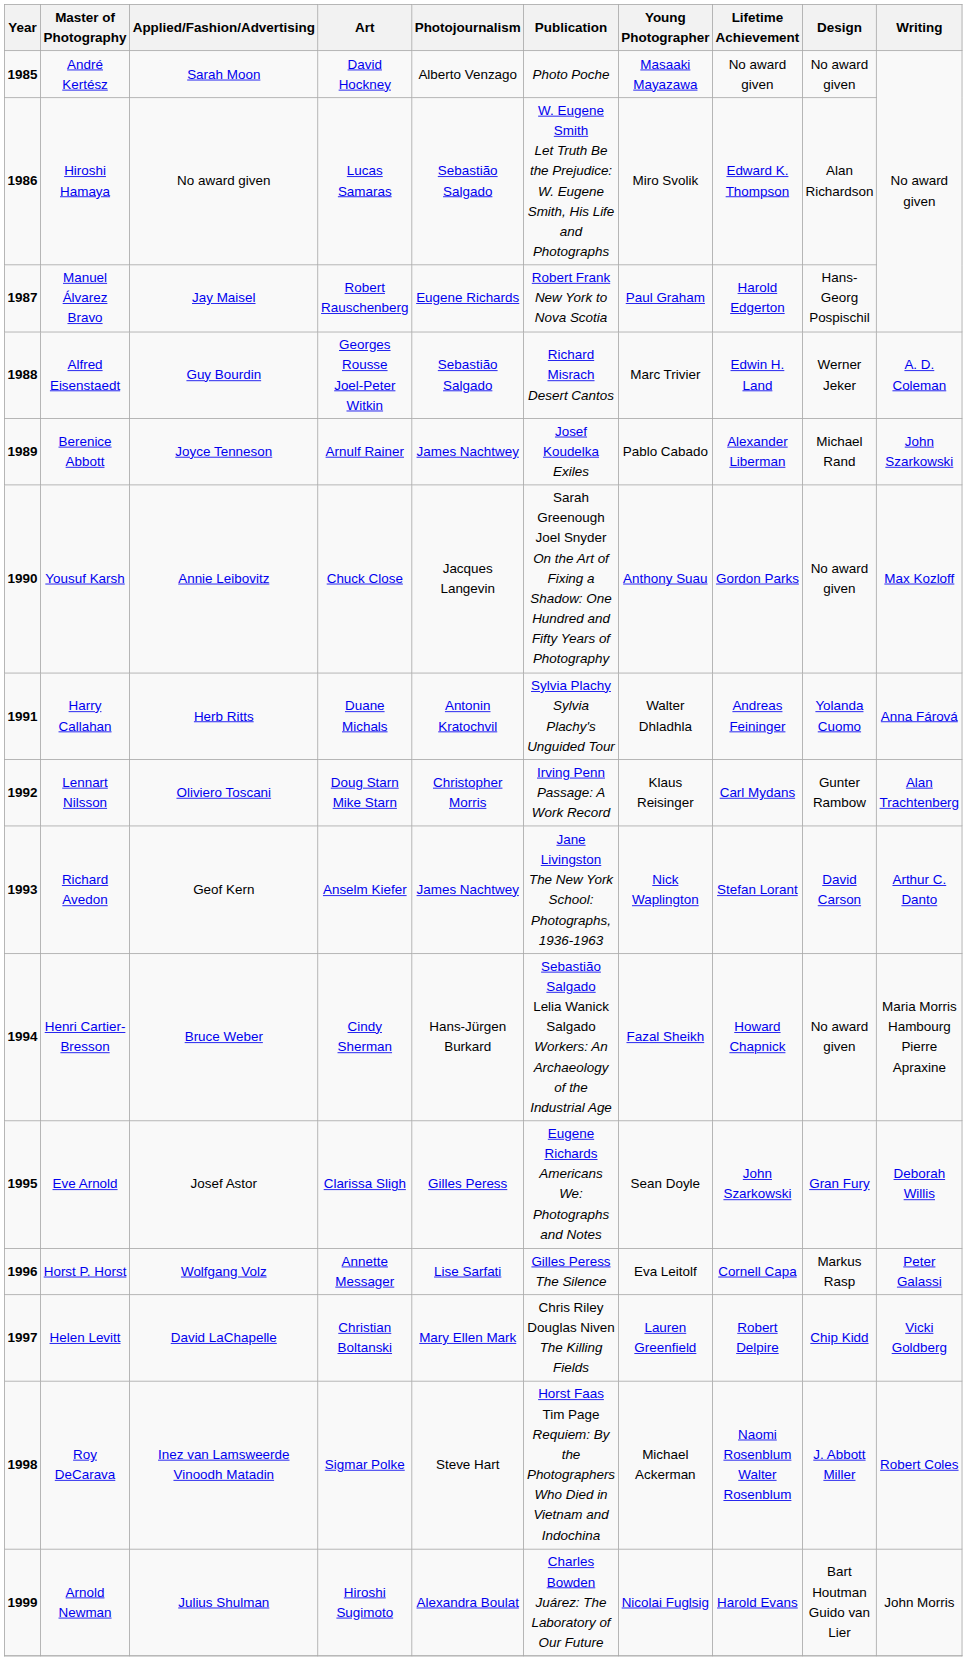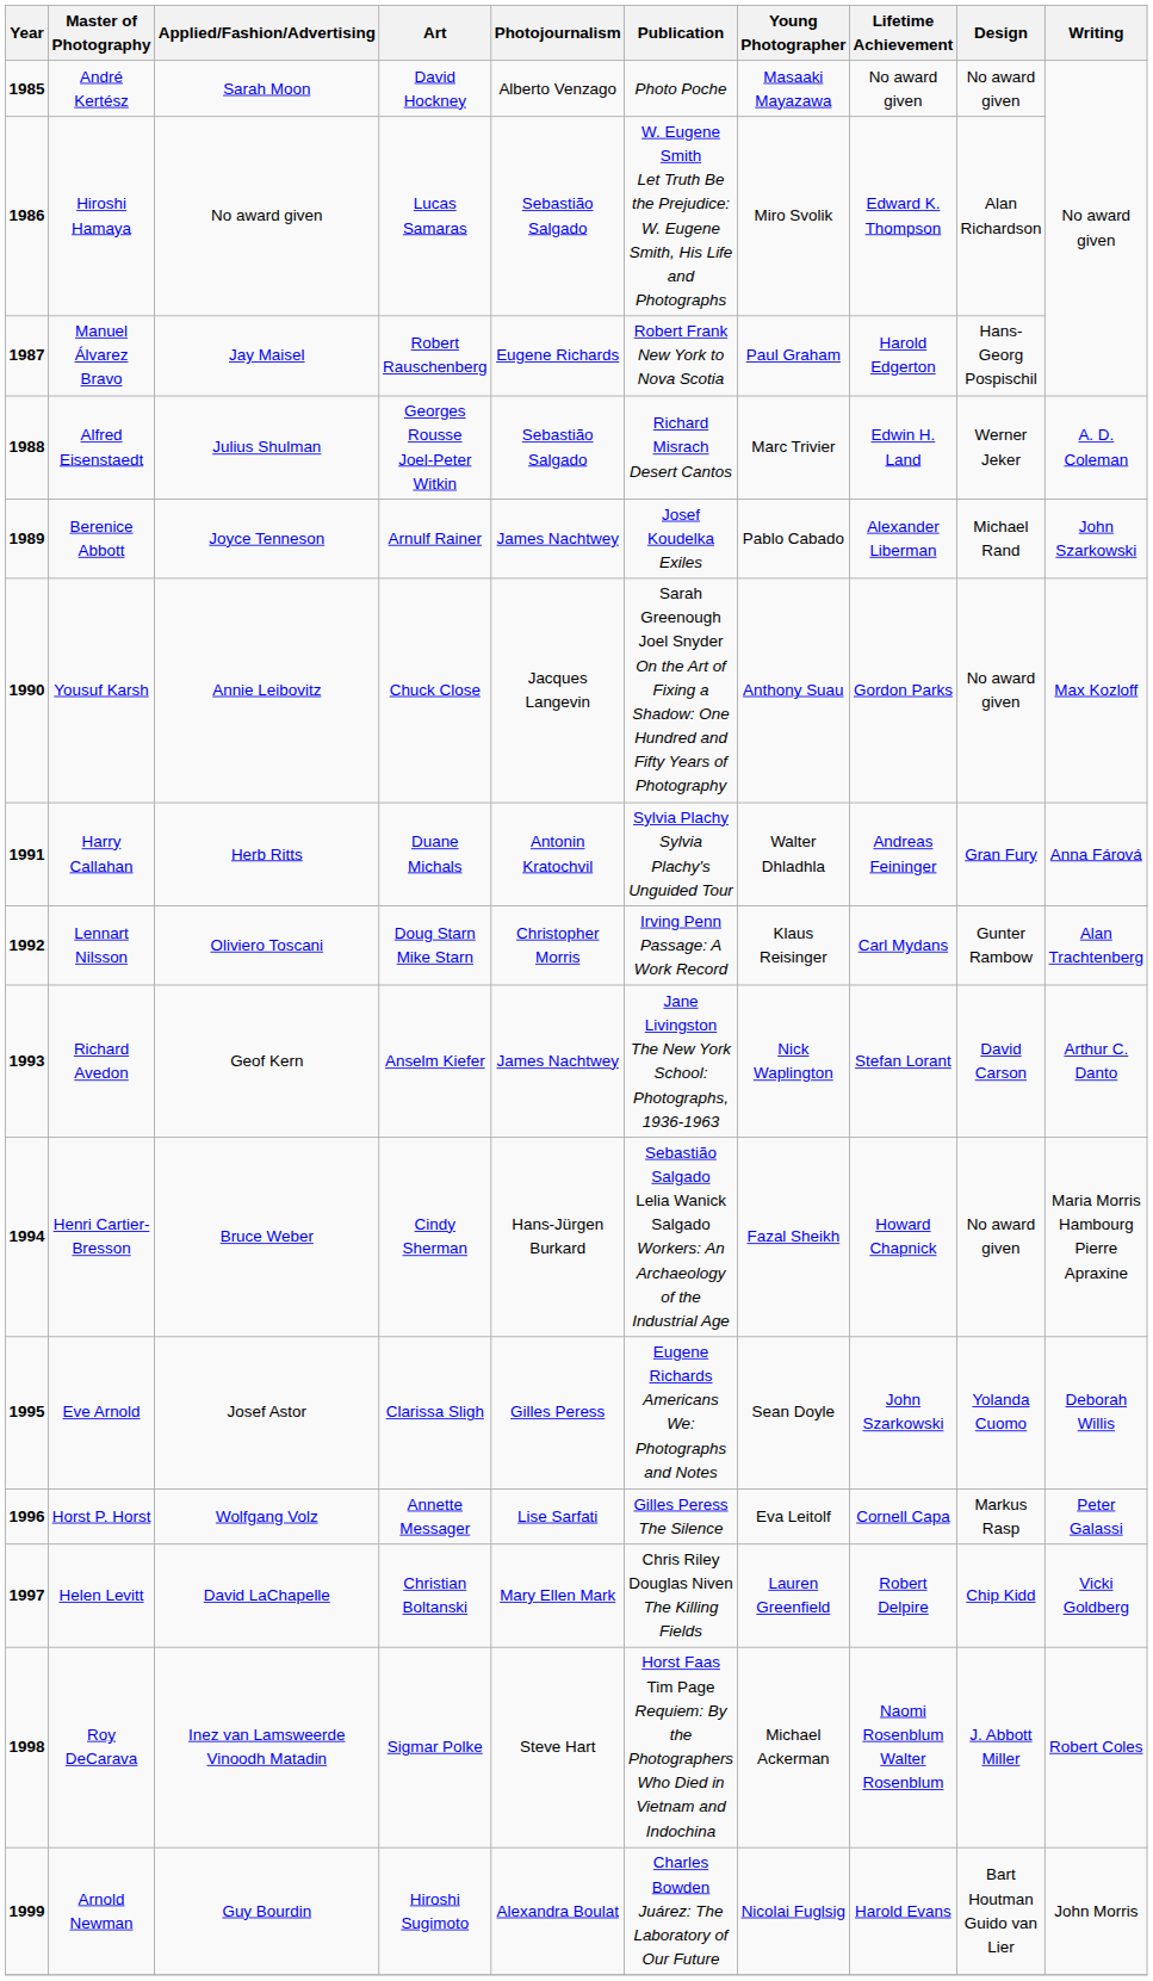Alfred Eisenstaedt | Applied/Fashion/Advertising: Guy Bourdin -> Julius Shulman
Harry Callahan | Design: Yolanda Cuomo -> Gran Fury
Eve Arnold | Design: Gran Fury -> Yolanda Cuomo
Arnold Newman | Applied/Fashion/Advertising: Julius Shulman -> Guy Bourdin
